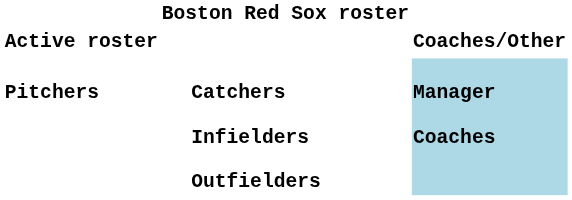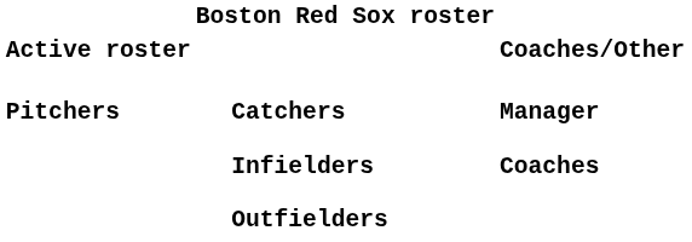Pitchers | Coaches/Other: lightblue background -> no background
